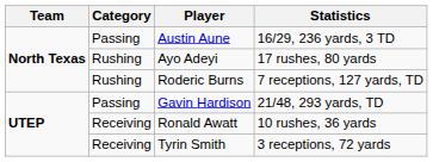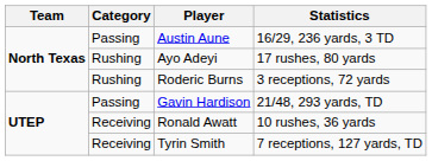Roderic Burns | Statistics: 7 receptions, 127 yards, TD -> 3 receptions, 72 yards
Tyrin Smith | Statistics: 3 receptions, 72 yards -> 7 receptions, 127 yards, TD
